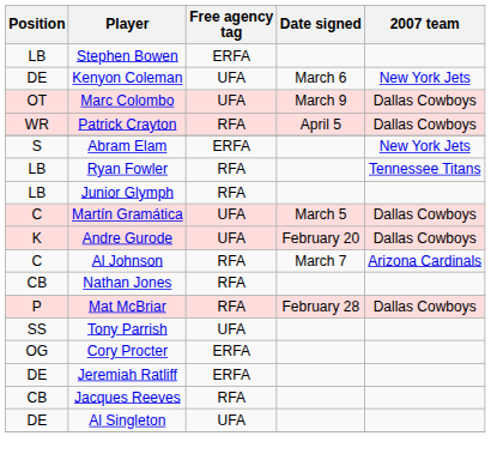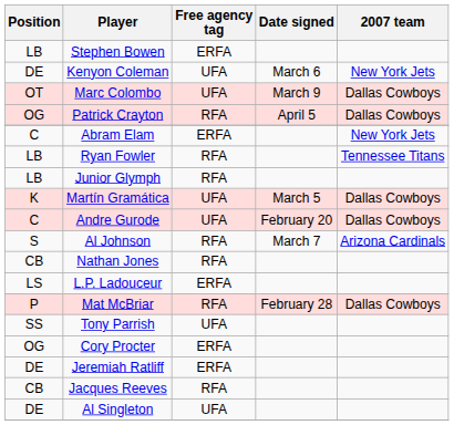Patrick Crayton | Position: WR -> OG
Abram Elam | Position: S -> C
Martín Gramática | Position: C -> K
Andre Gurode | Position: K -> C
Al Johnson | Position: C -> S
+ row: LS | L.P. Ladouceur | ERFA
